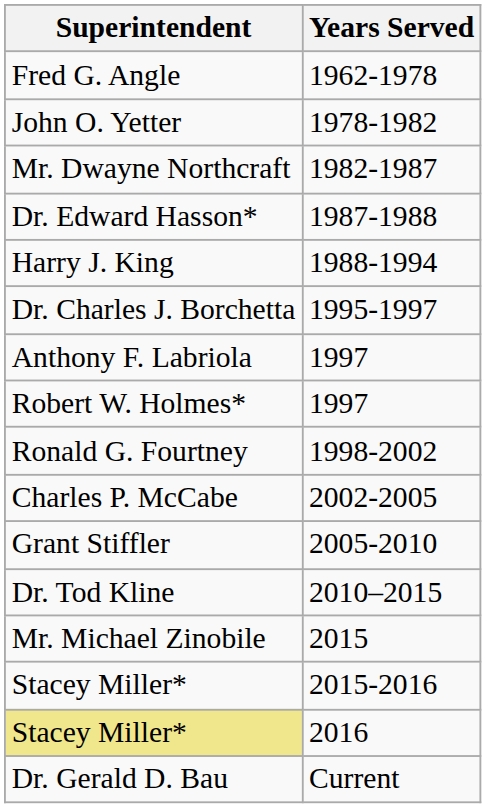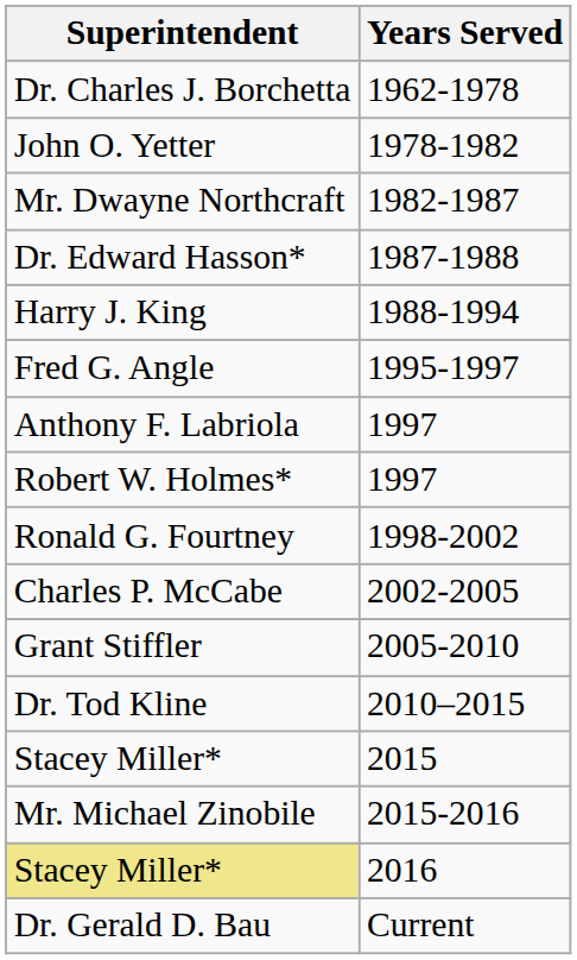row 2 | Superintendent: Fred G. Angle -> Dr. Charles J. Borchetta
row 7 | Superintendent: Dr. Charles J. Borchetta -> Fred G. Angle
row 14 | Superintendent: Mr. Michael Zinobile -> Stacey Miller*
row 15 | Superintendent: Stacey Miller* -> Mr. Michael Zinobile
